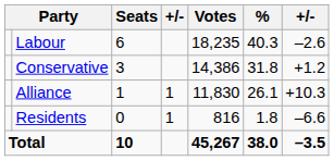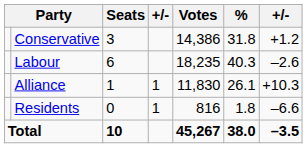rows swapped: Labour <-> Conservative
